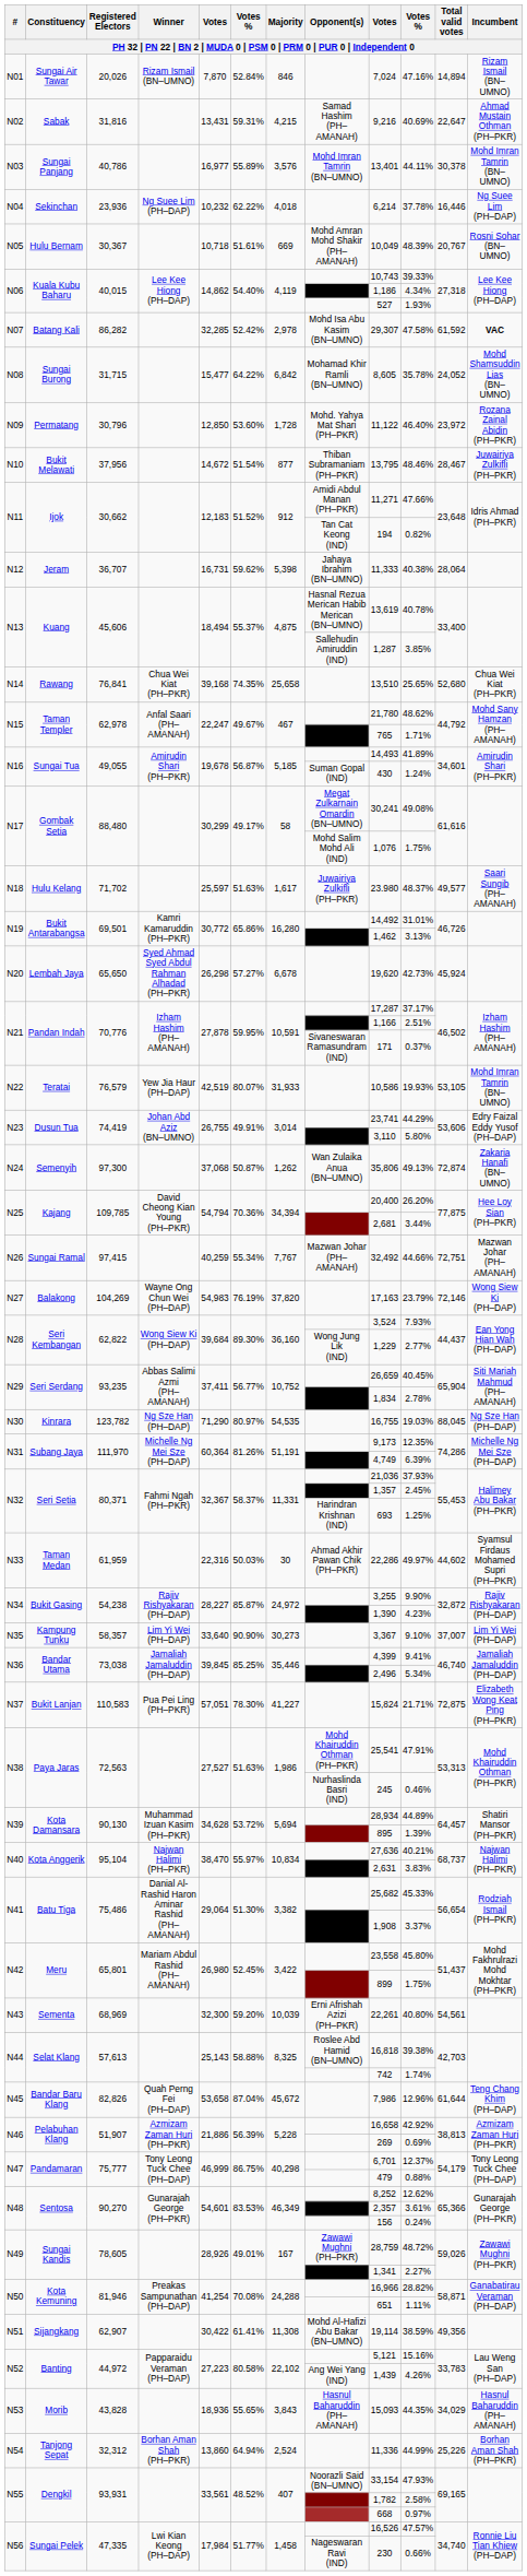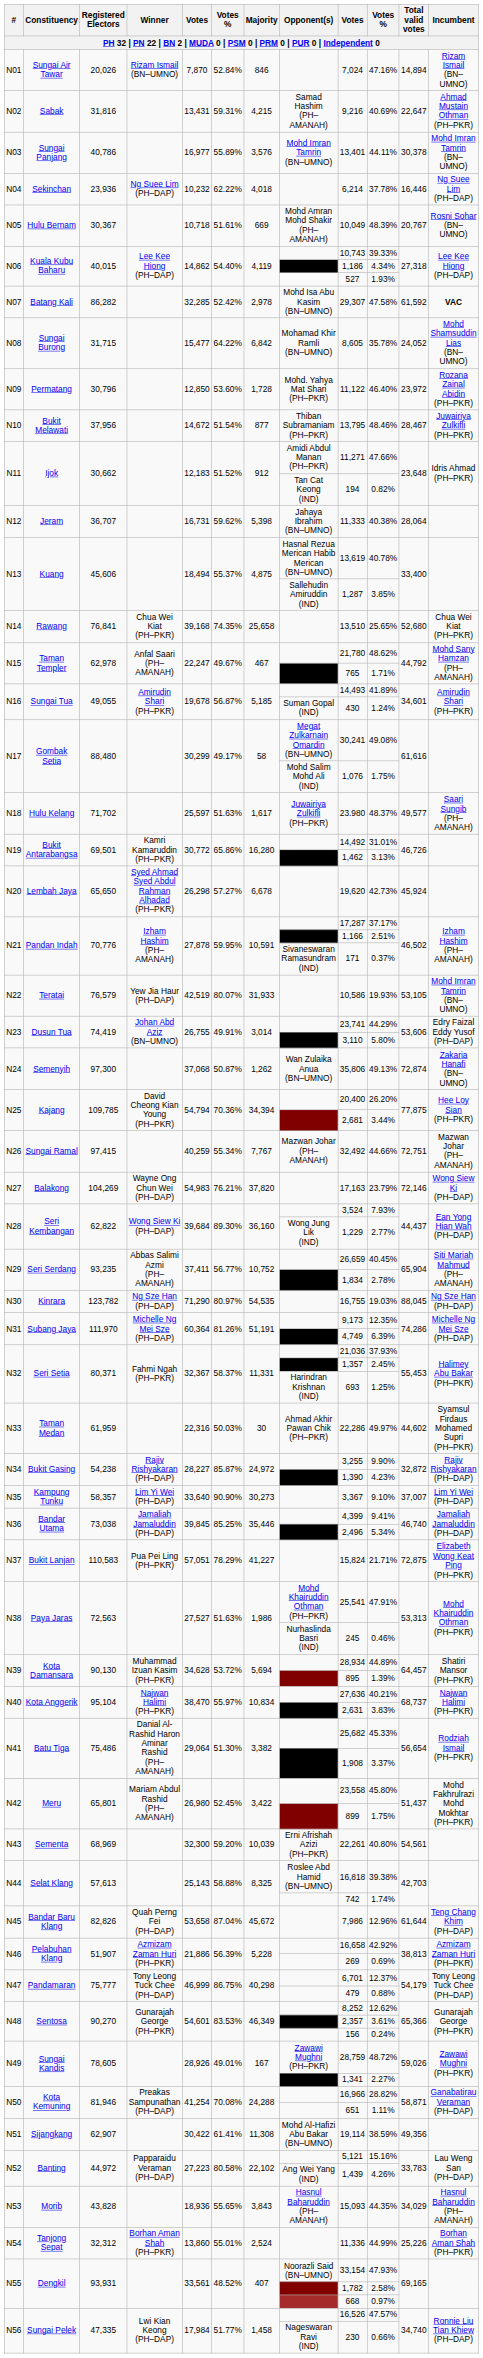N27 | column 6: 76.19% -> 76.21%
N37 | column 6: 78.30% -> 78.29%
N54 | column 6: 64.94% -> 55.01%
